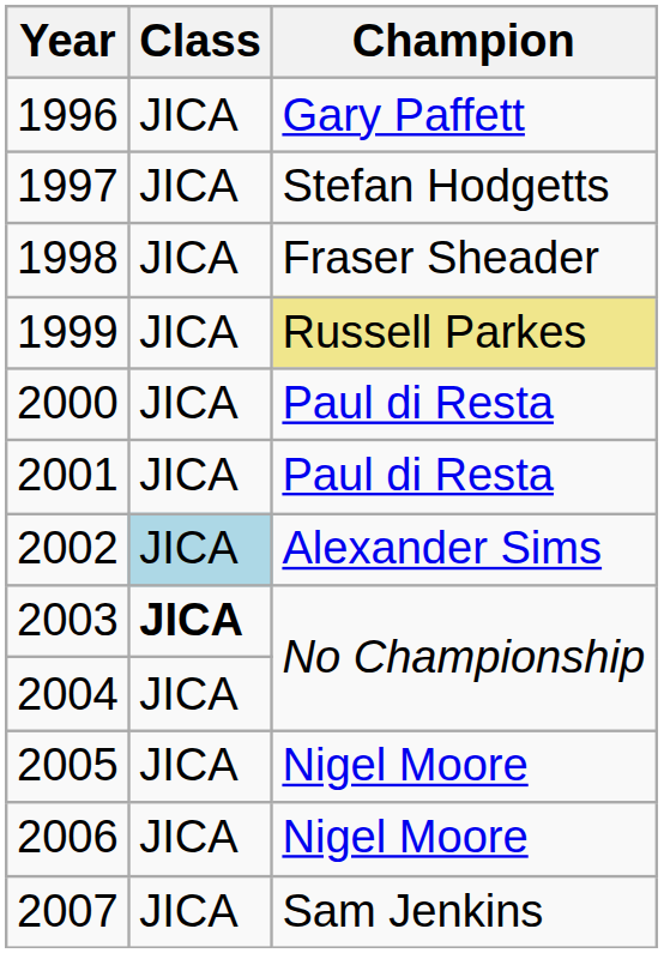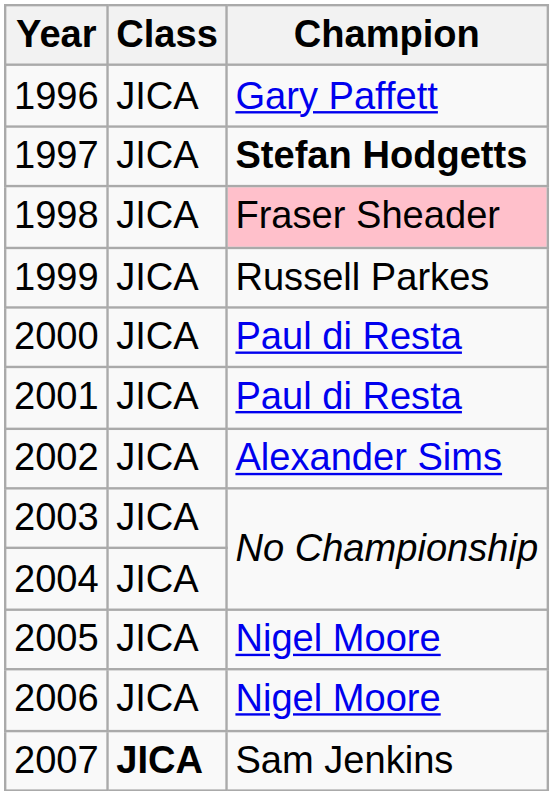1997 | Champion: normal -> bold
1998 | Champion: no background -> pink background
1999 | Champion: khaki background -> no background
2002 | Class: lightblue background -> no background
2003 | Class: bold -> normal
2007 | Class: normal -> bold
